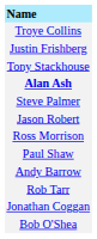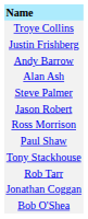row 4 | column 1: Tony Stackhouse -> Andy Barrow
row 5 | column 1: bold -> normal
row 10 | column 1: Andy Barrow -> Tony Stackhouse
